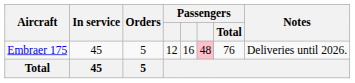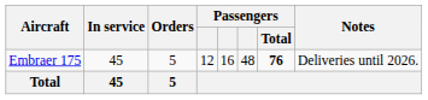Embraer 175 | column 6: pink background -> no background
Embraer 175 | Passengers / Total: normal -> bold
